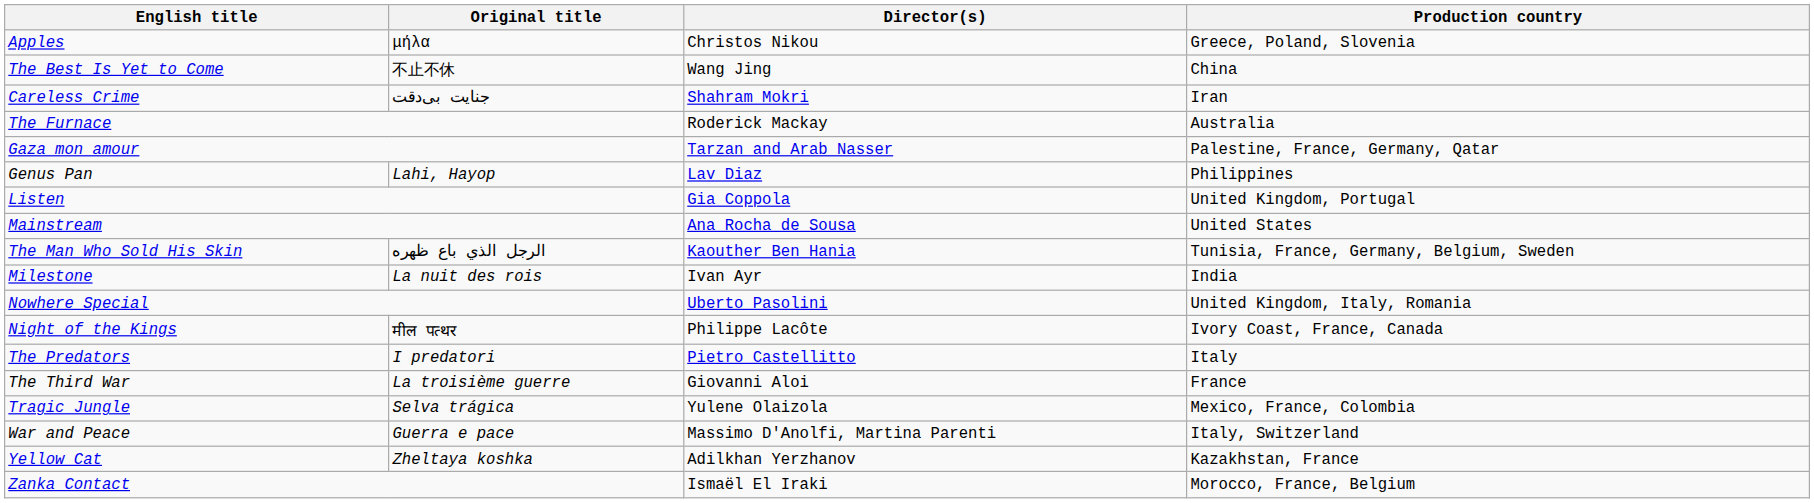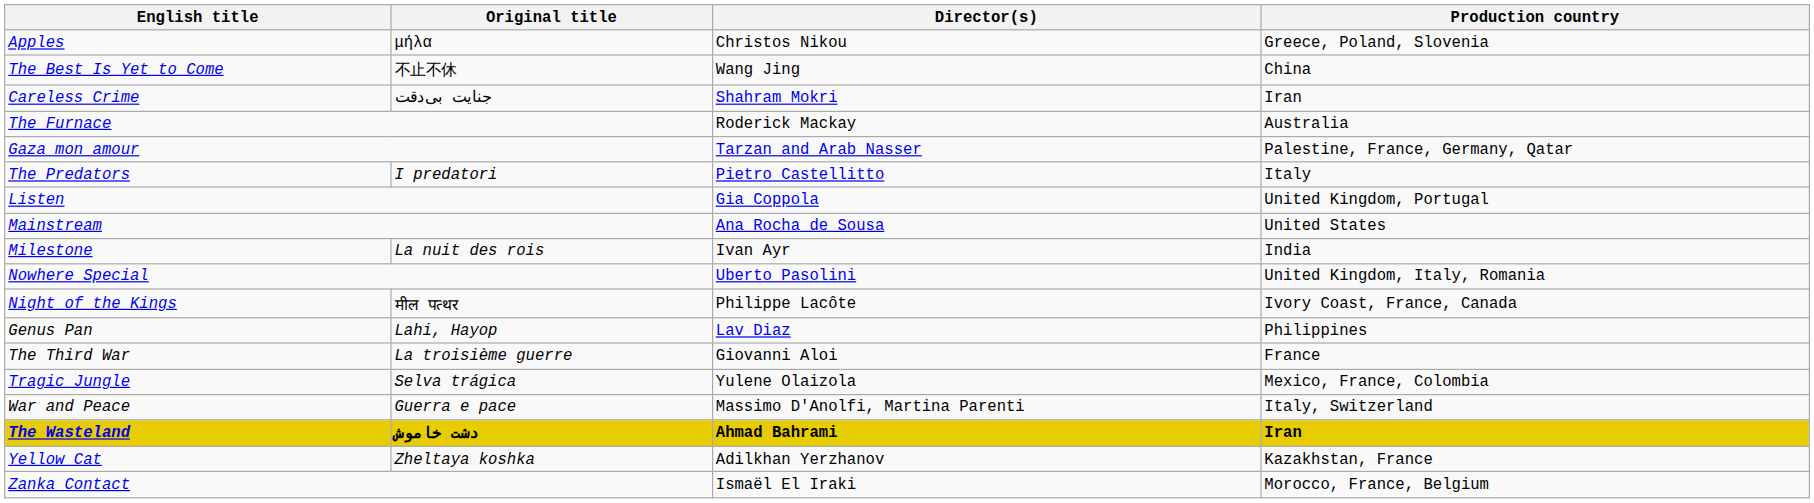rows swapped: Genus Pan <-> The Predators
- row: The Man Who Sold His Skin | الرجل الذي باع ظهره | Kaouther Ben Hania | Tunisia, France, Germany, Belgium, Sweden
+ row: The Wasteland | دشت خاموش | Ahmad Bahrami | Iran
